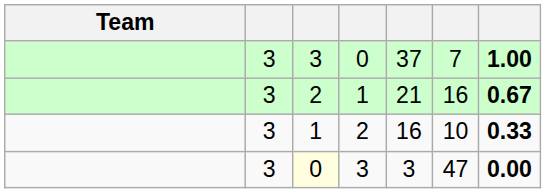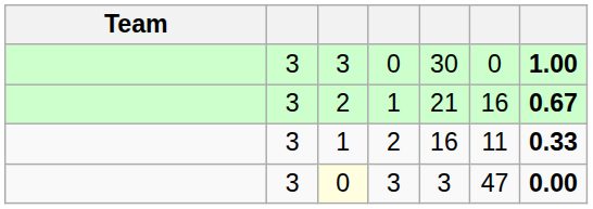row 2 | column 5: 37 -> 30
row 2 | column 6: 7 -> 0
row 4 | column 6: 10 -> 11
